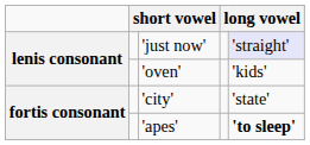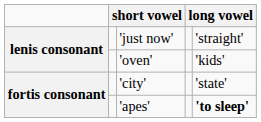'just now' | column 5: lavender background -> no background
